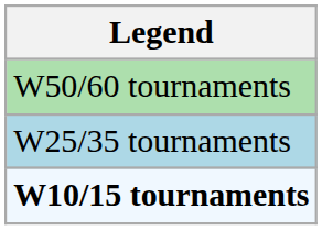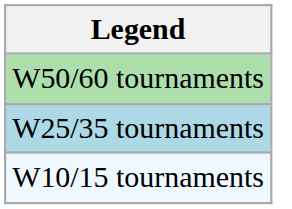row 4 | column 1: bold -> normal
